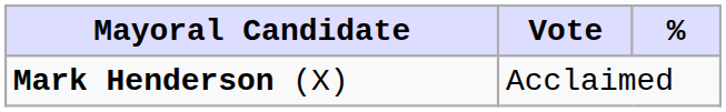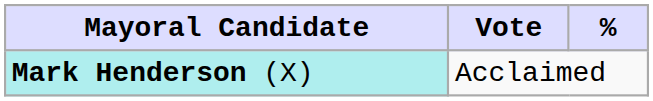Mark Henderson (X) | Mayoral Candidate: no background -> paleturquoise background
